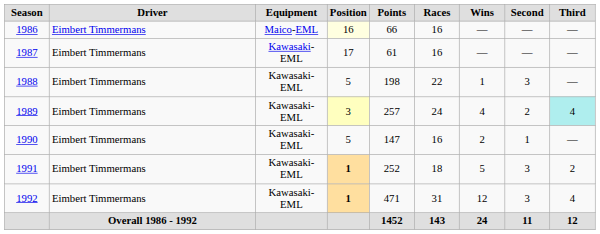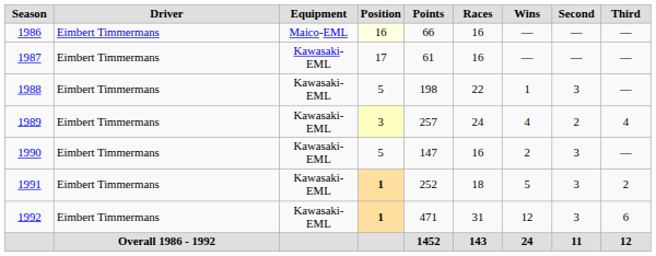1989 | Third: paleturquoise background -> no background
1990 | Second: 1 -> 3
1992 | Third: 4 -> 6
